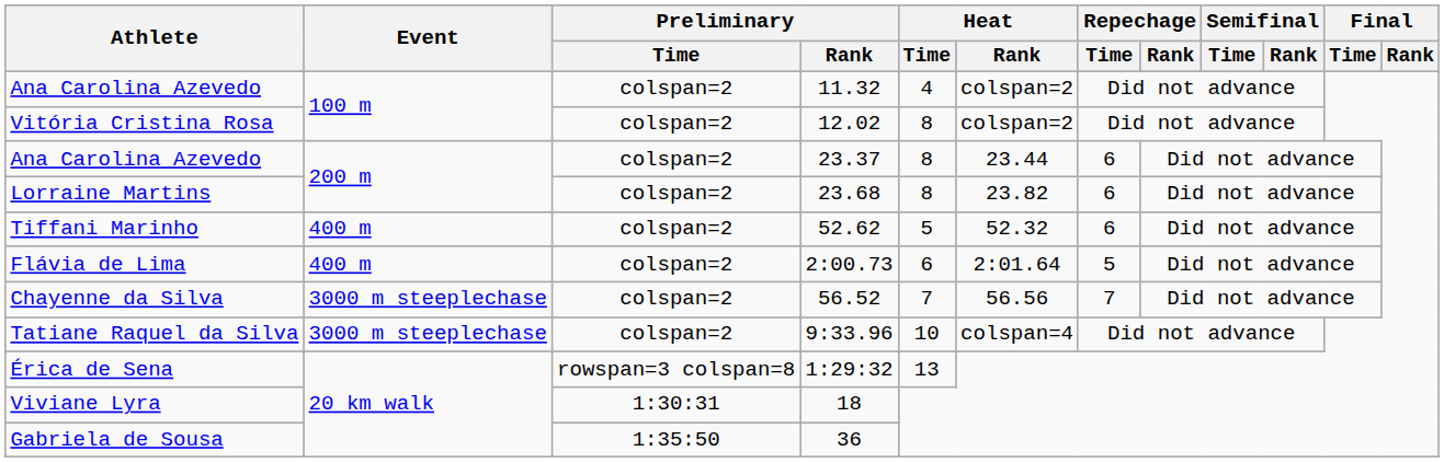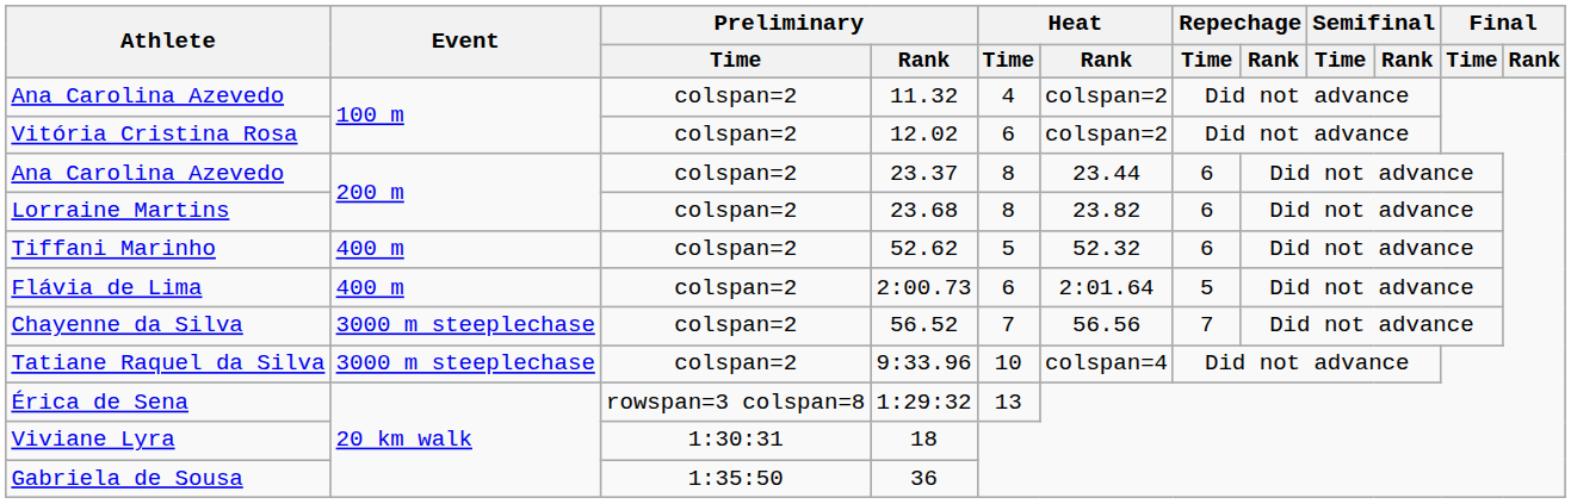Vitória Cristina Rosa | Heat / Time: 8 -> 6
